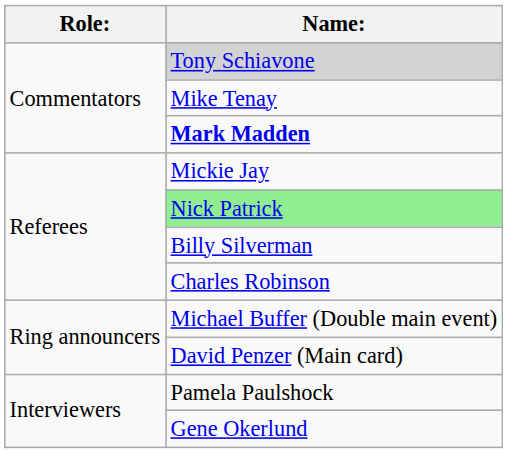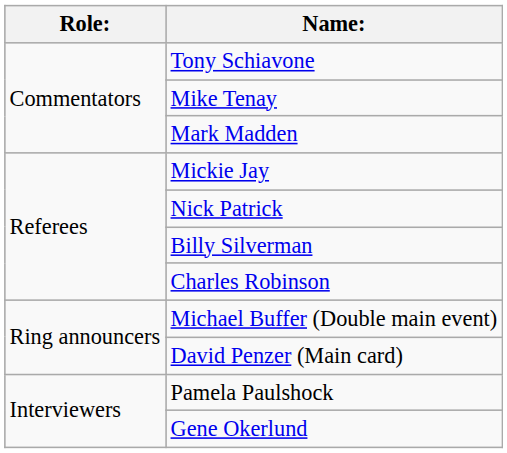Tony Schiavone | Name:: lightgrey background -> no background
Mark Madden | Name:: bold -> normal
Nick Patrick | Name:: lightgreen background -> no background
